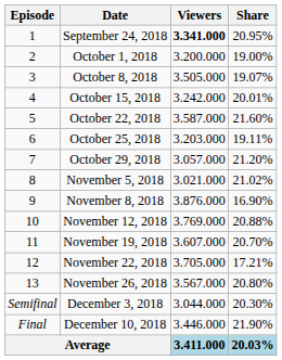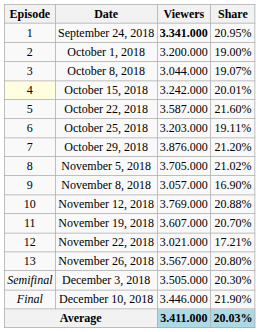October 8, 2018 | Viewers: 3.505.000 -> 3.044.000
October 15, 2018 | Episode: no background -> lightyellow background
October 29, 2018 | Viewers: 3.057.000 -> 3.876.000
November 5, 2018 | Viewers: 3.021.000 -> 3.705.000
November 8, 2018 | Viewers: 3.876.000 -> 3.057.000
November 22, 2018 | Viewers: 3.705.000 -> 3.021.000
December 3, 2018 | Viewers: 3.044.000 -> 3.505.000
